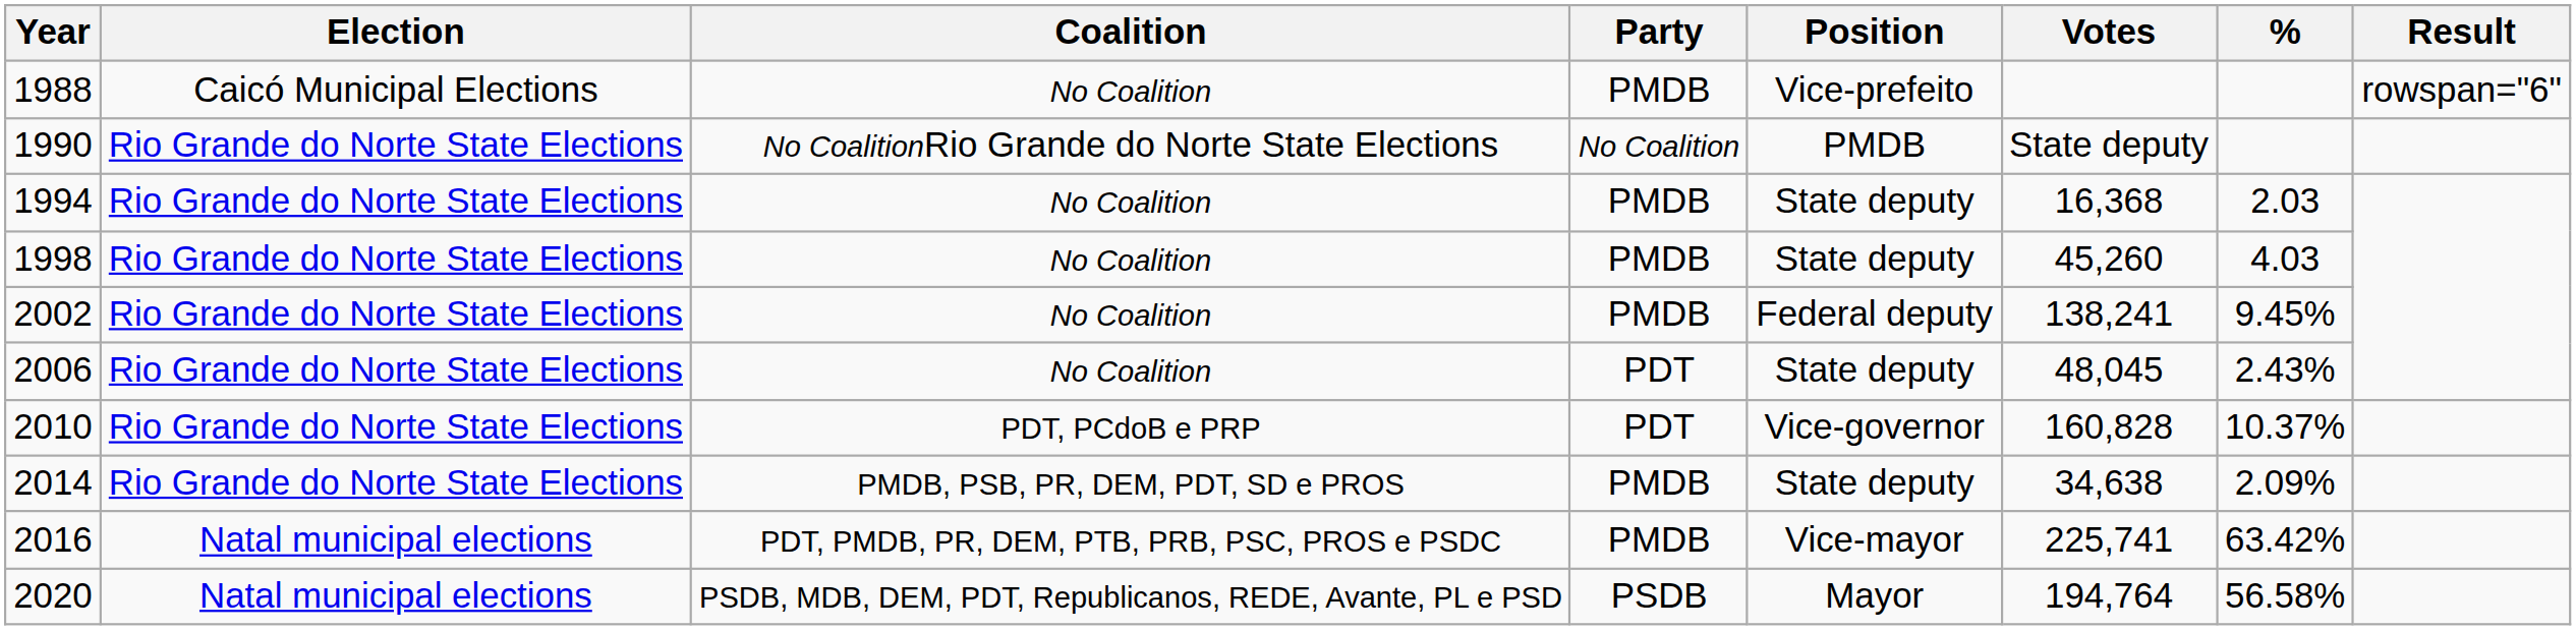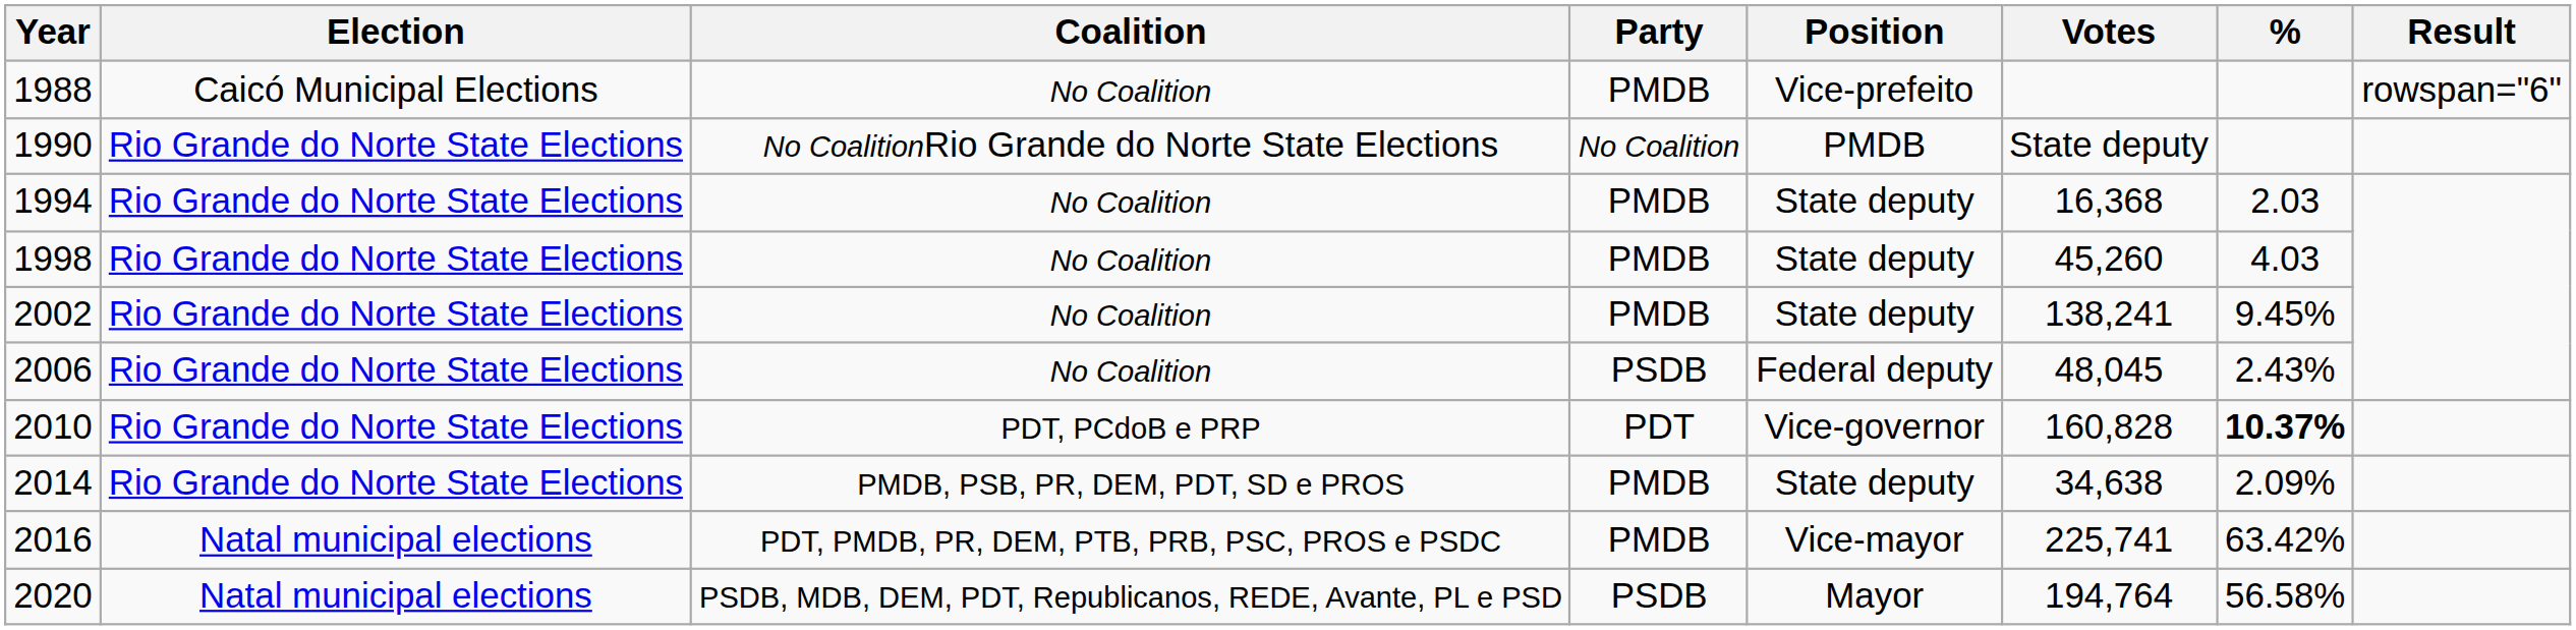2002 | Position: Federal deputy -> State deputy
2006 | Party: PDT -> PSDB
2006 | Position: State deputy -> Federal deputy
2010 | %: normal -> bold
